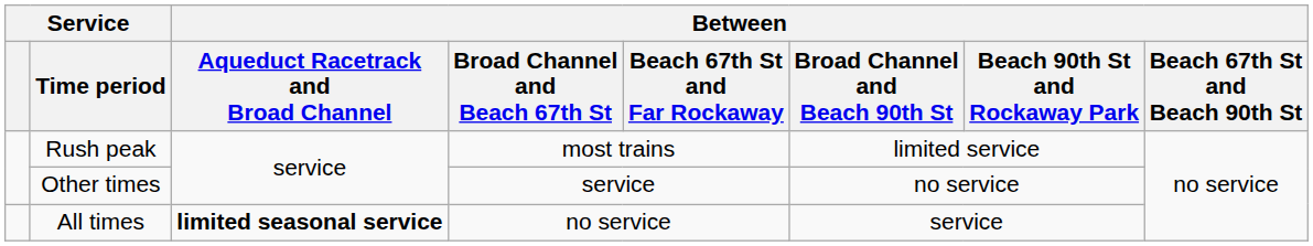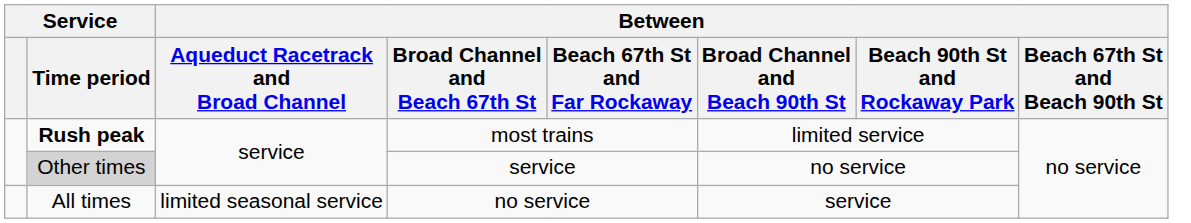Rush peak | Service / Time period: normal -> bold
Other times | Service / Time period: no background -> lightgrey background
All times | Between / Aqueduct Racetrack and Broad Channel: bold -> normal
